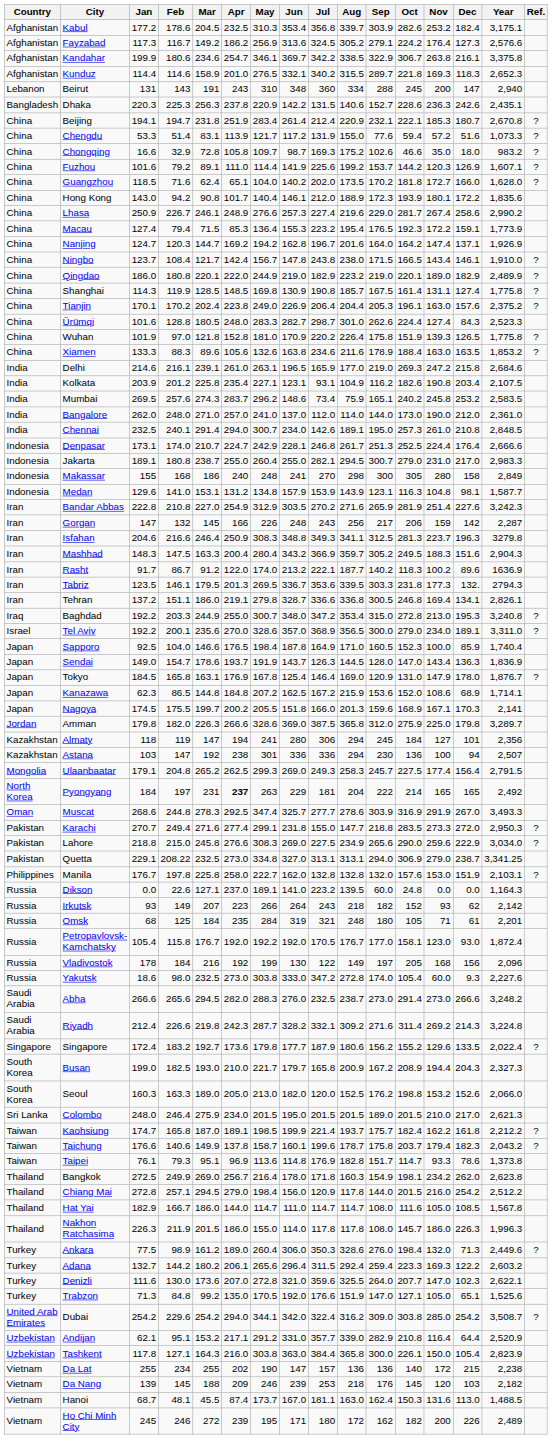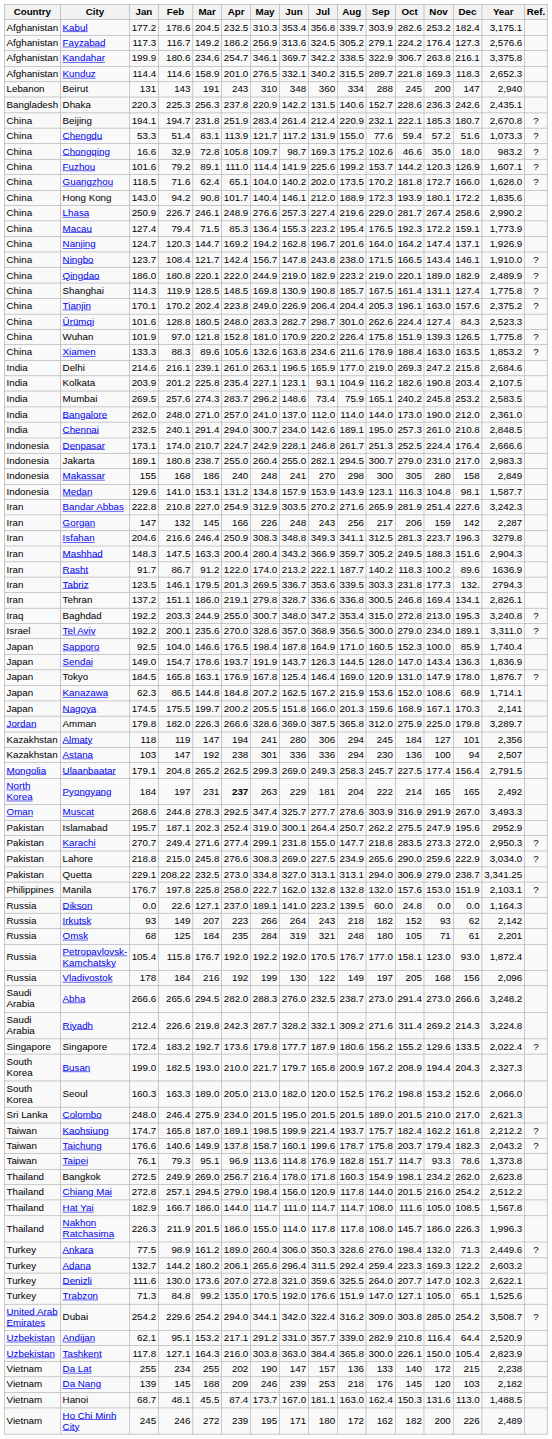+ row: Pakistan | Islamabad | 195.7 | 187.1 | 202.3 | 252.4 | 319.0 | 300.1 | 264.4 | 250.7 | 262.2 | 275.5 | 247.9 | 195.6 | 2952.9
- row: Russia | Yakutsk | 18.6 | 98.0 | 232.5 | 273.0 | 303.8 | 333.0 | 347.2 | 272.8 | 174.0 | 105.4 | 60.0 | 9.3 | 2,227.6
Da Lat | Sep: 136 -> 133
